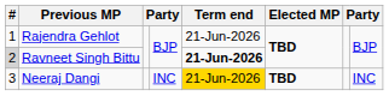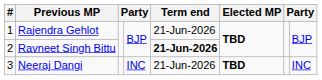Ravneet Singh Bittu | #: lightgrey background -> no background
Neeraj Dangi | Term end: gold background -> no background
